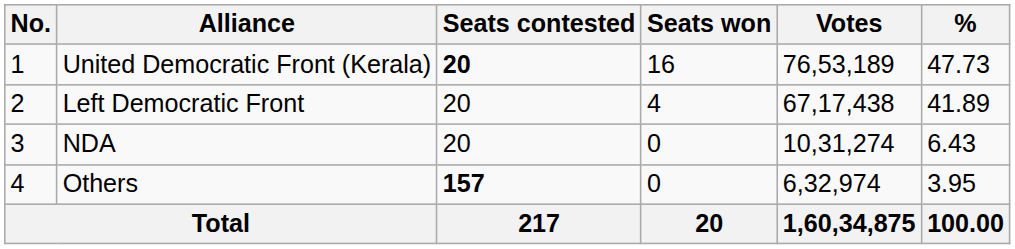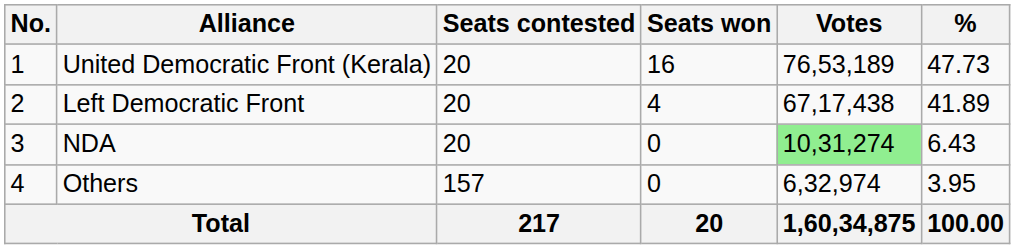United Democratic Front (Kerala) | Seats contested: bold -> normal
NDA | Votes: no background -> lightgreen background
Others | Seats contested: bold -> normal
